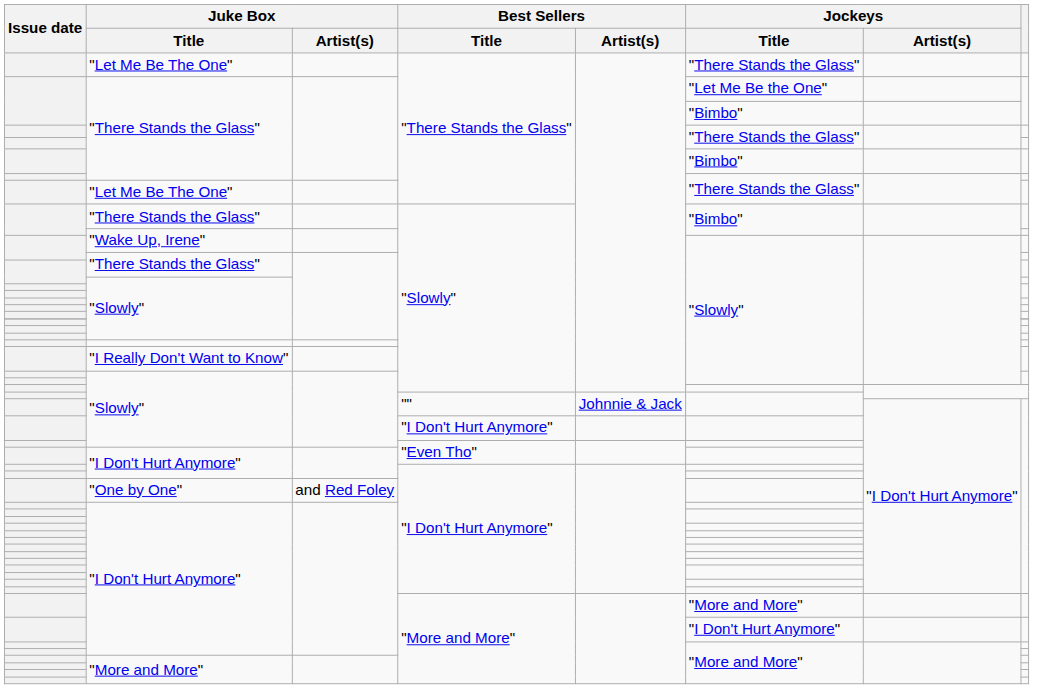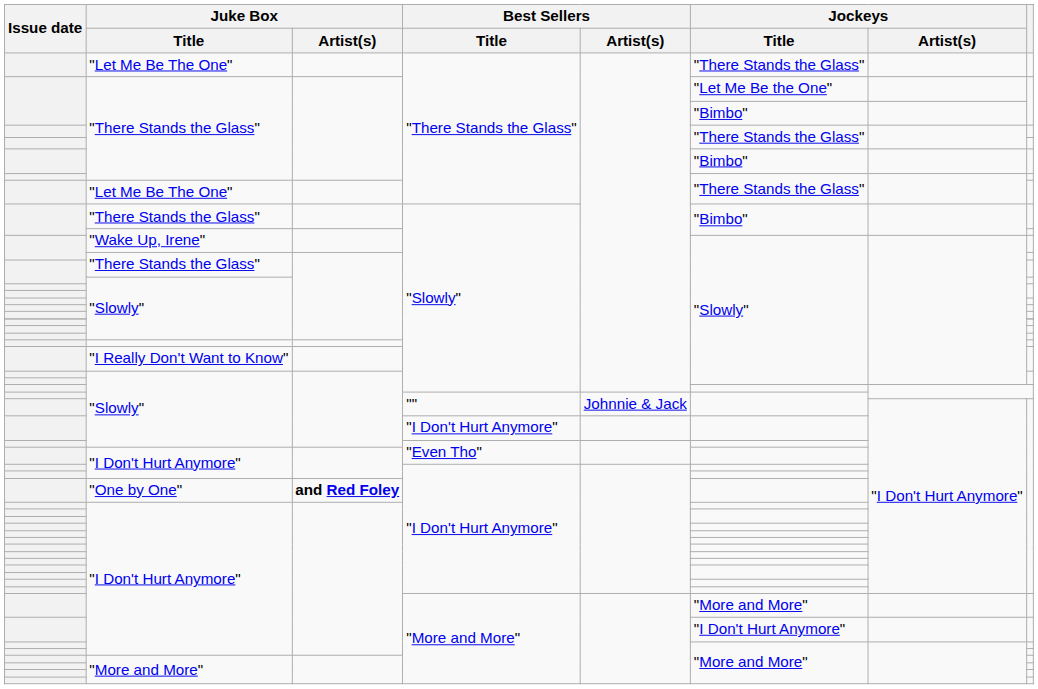"One by One" | Juke Box / Artist(s): normal -> bold
